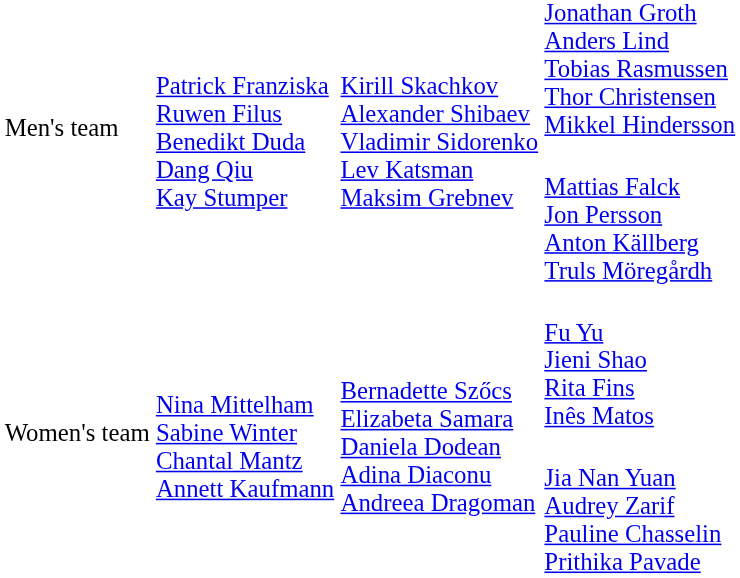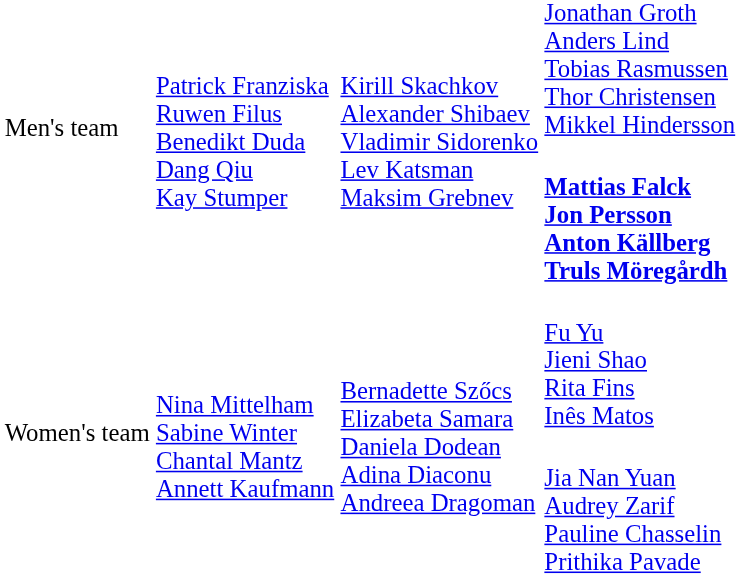Mattias Falck Jon Persson Anton Källberg Truls Möregårdh | column 4: normal -> bold
